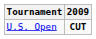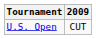U.S. Open | 2009: bold -> normal
